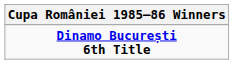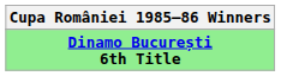row 2 | column 1: no background -> lightgreen background
